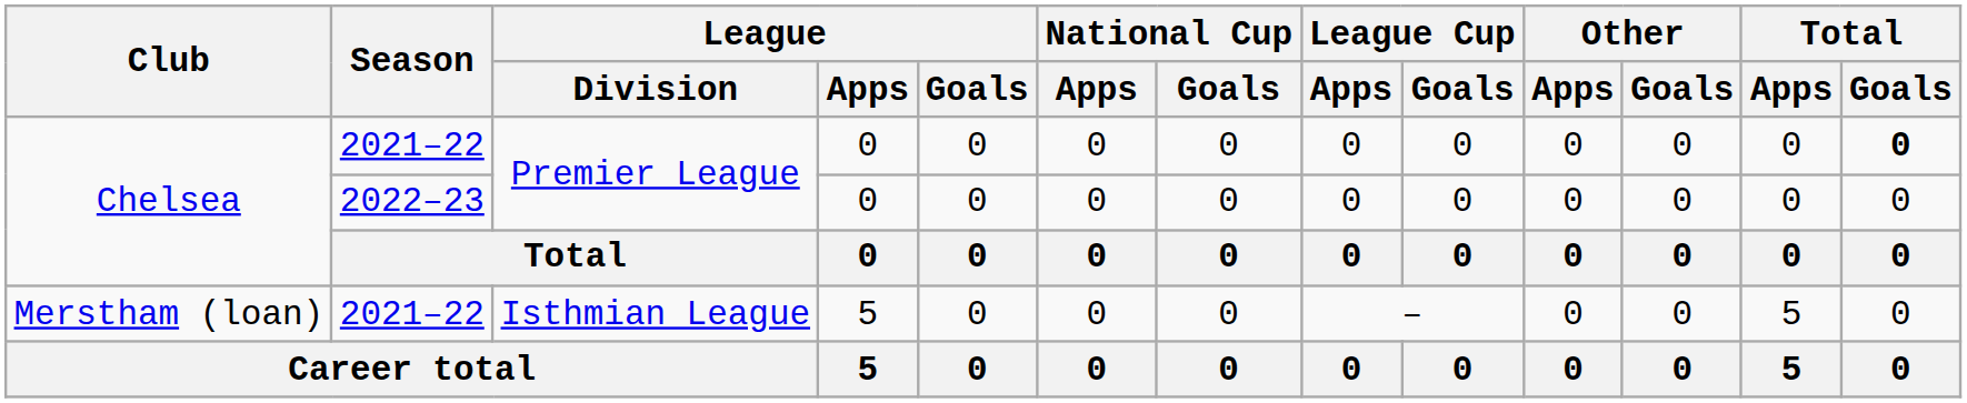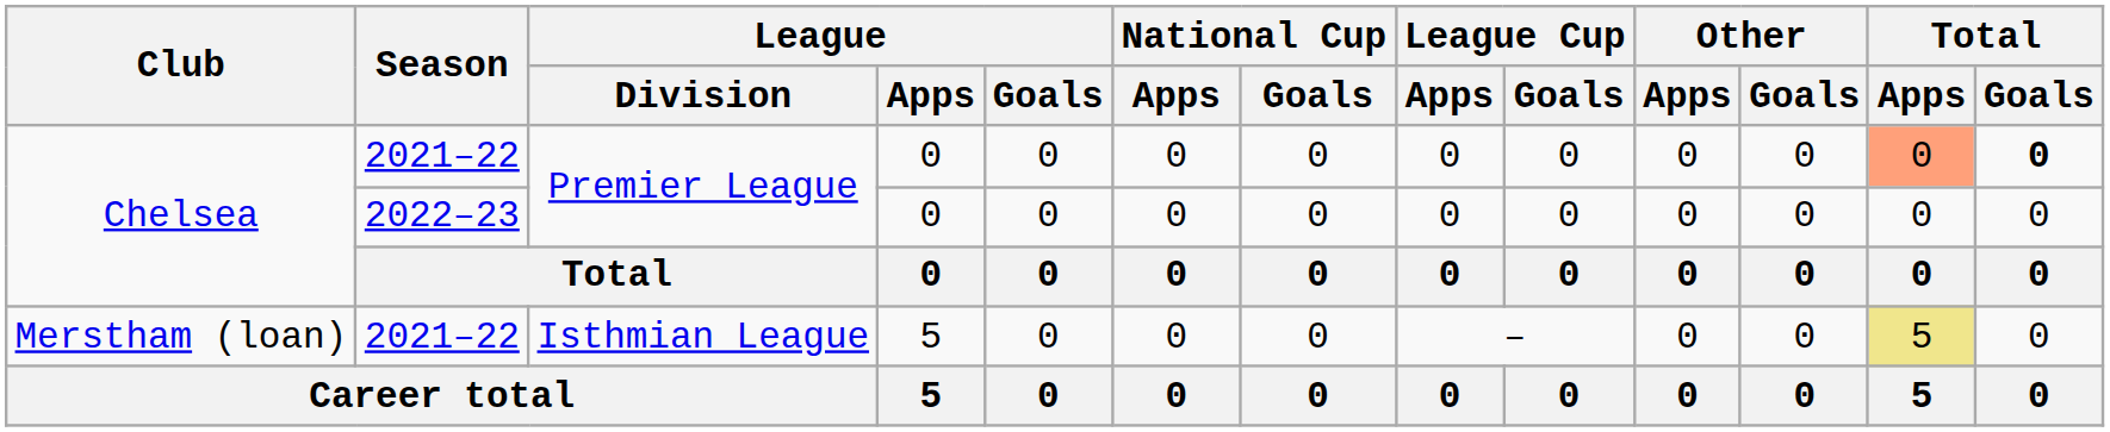Chelsea / 2021–22 | Total / Apps: no background -> lightsalmon background
Merstham (loan) | Total / Apps: no background -> khaki background
